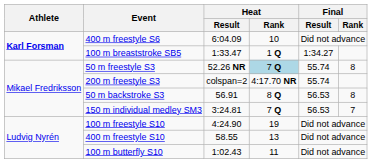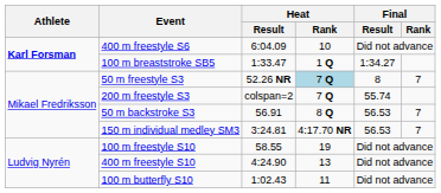50 m freestyle S3 | Final / Result: 55.74 -> 8
50 m freestyle S3 | Final / Rank: 8 -> 7
200 m freestyle S3 | Heat / Rank: 4:17.70 NR -> 7 Q
50 m backstroke S3 | Final / Rank: 8 -> 7
150 m individual medley SM3 | Heat / Rank: 7 Q -> 4:17.70 NR
100 m freestyle S10 | Heat / Result: 4:24.90 -> 58.55
400 m freestyle S10 | Heat / Result: 58.55 -> 4:24.90
